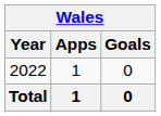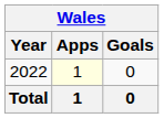2022 | Apps: no background -> lightyellow background
